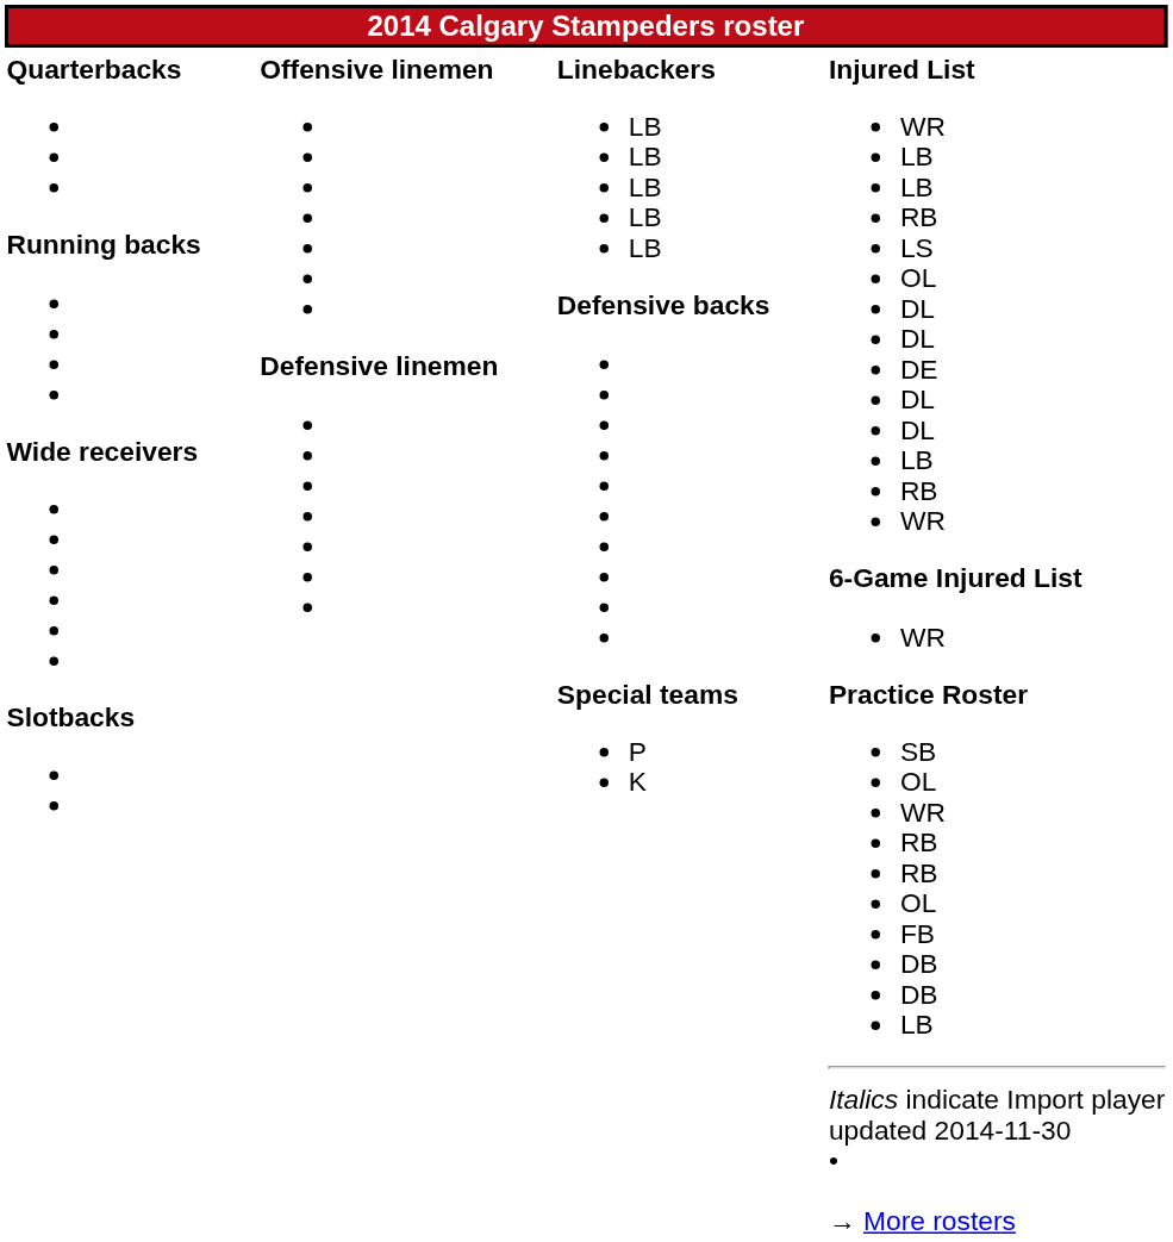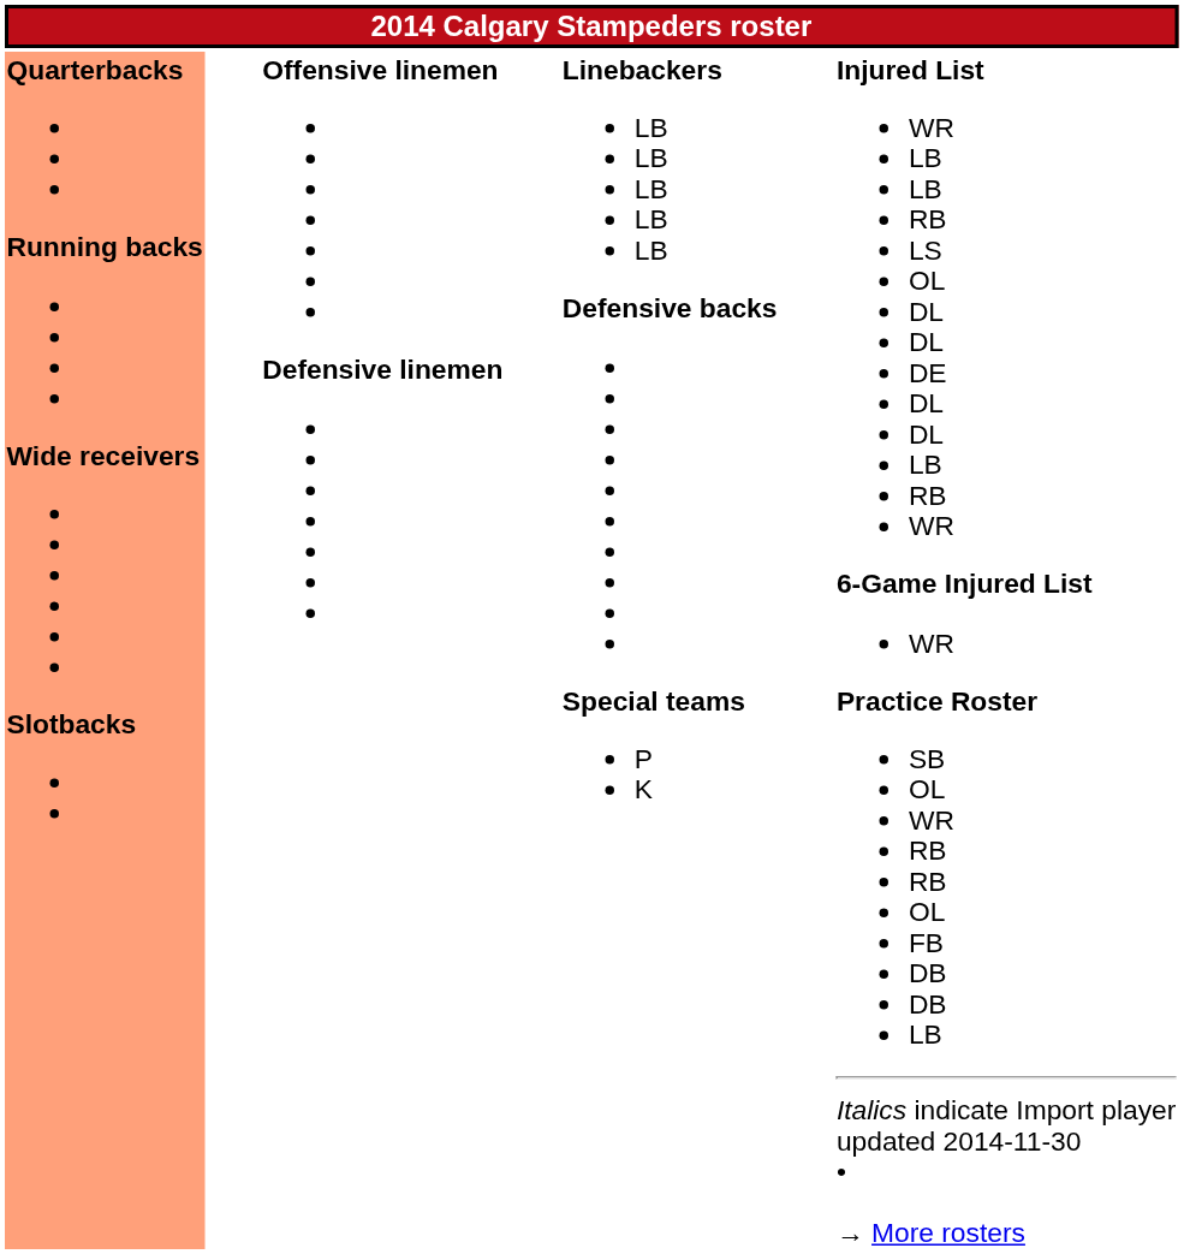Quarterbacks Running backs Wide receivers Slotbacks | column 1: no background -> lightsalmon background
